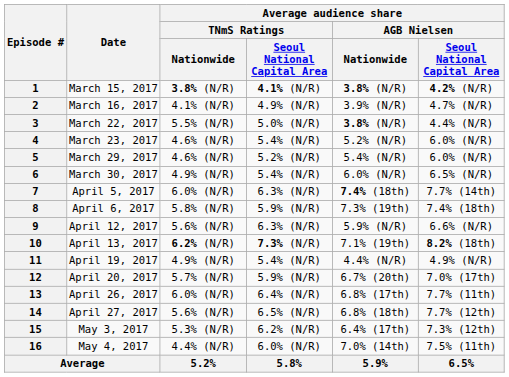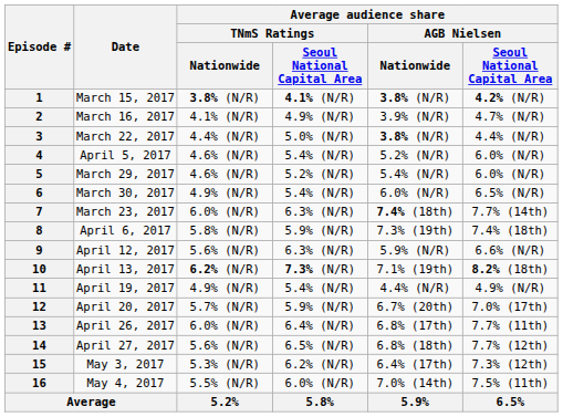3 | Average audience share / TNmS Ratings / Nationwide: 5.5% (N/R) -> 4.4% (N/R)
4 | Date: March 23, 2017 -> April 5, 2017
7 | Date: April 5, 2017 -> March 23, 2017
16 | Average audience share / TNmS Ratings / Nationwide: 4.4% (N/R) -> 5.5% (N/R)
